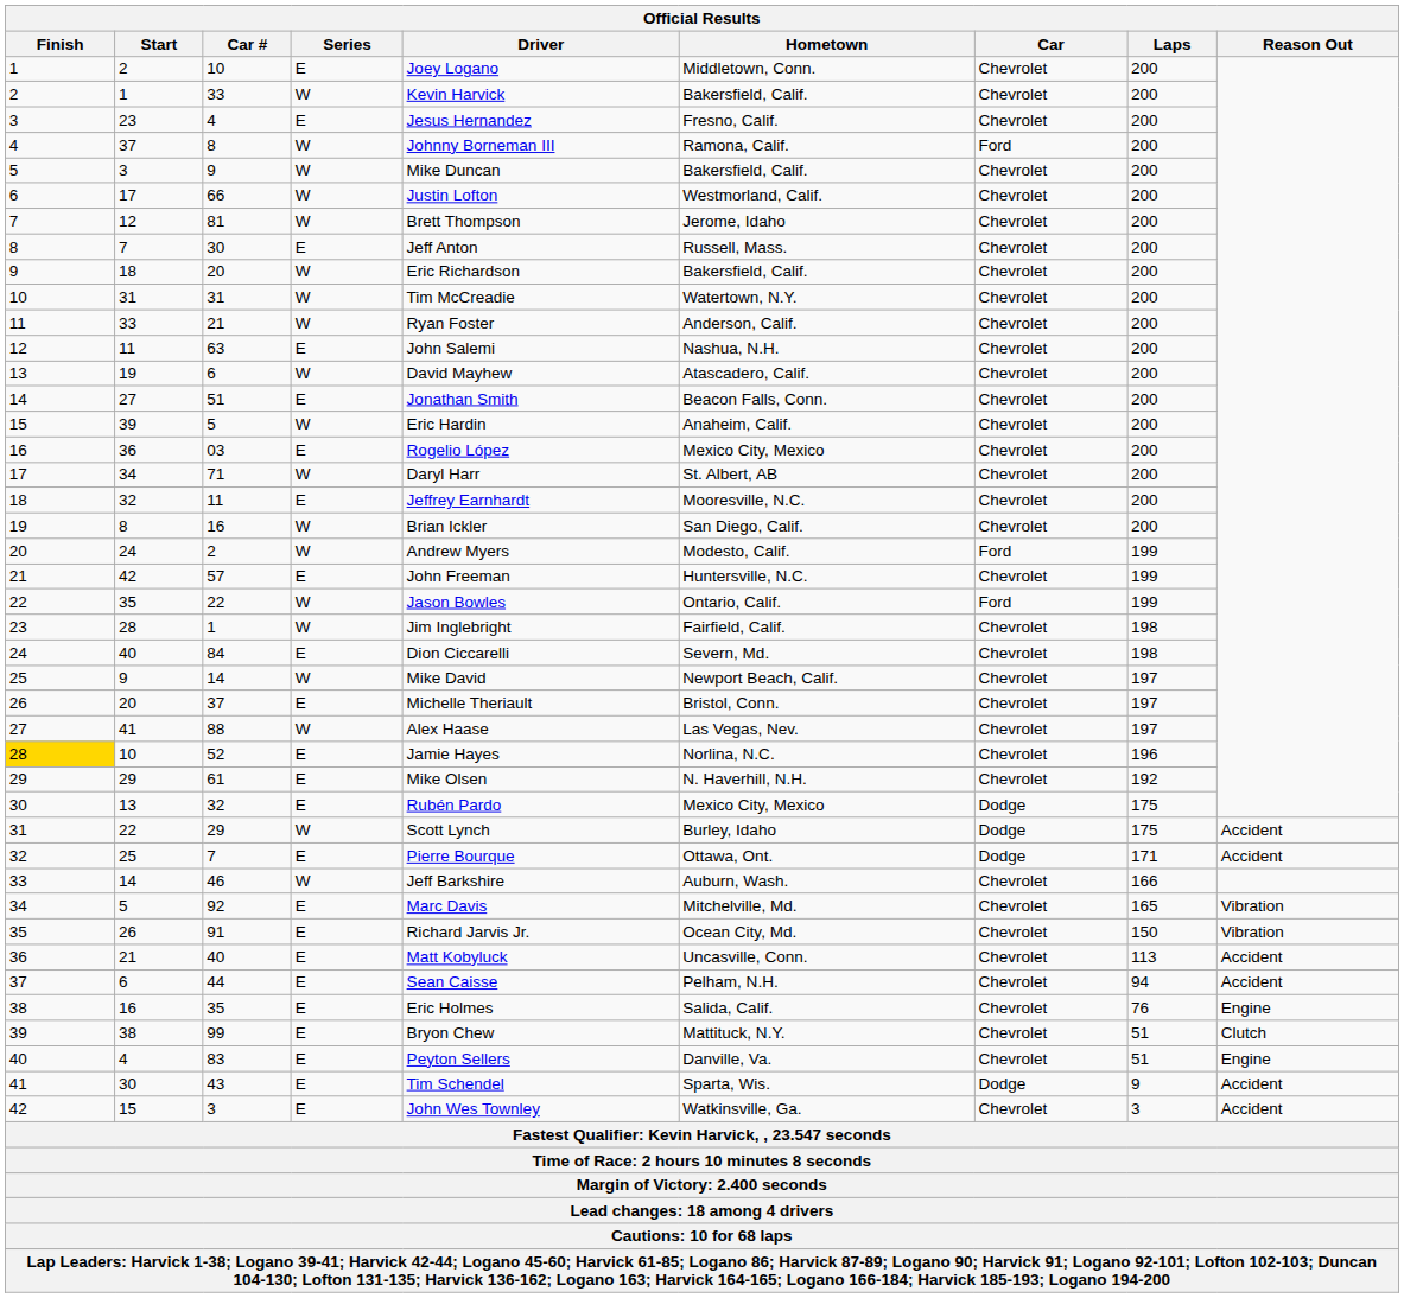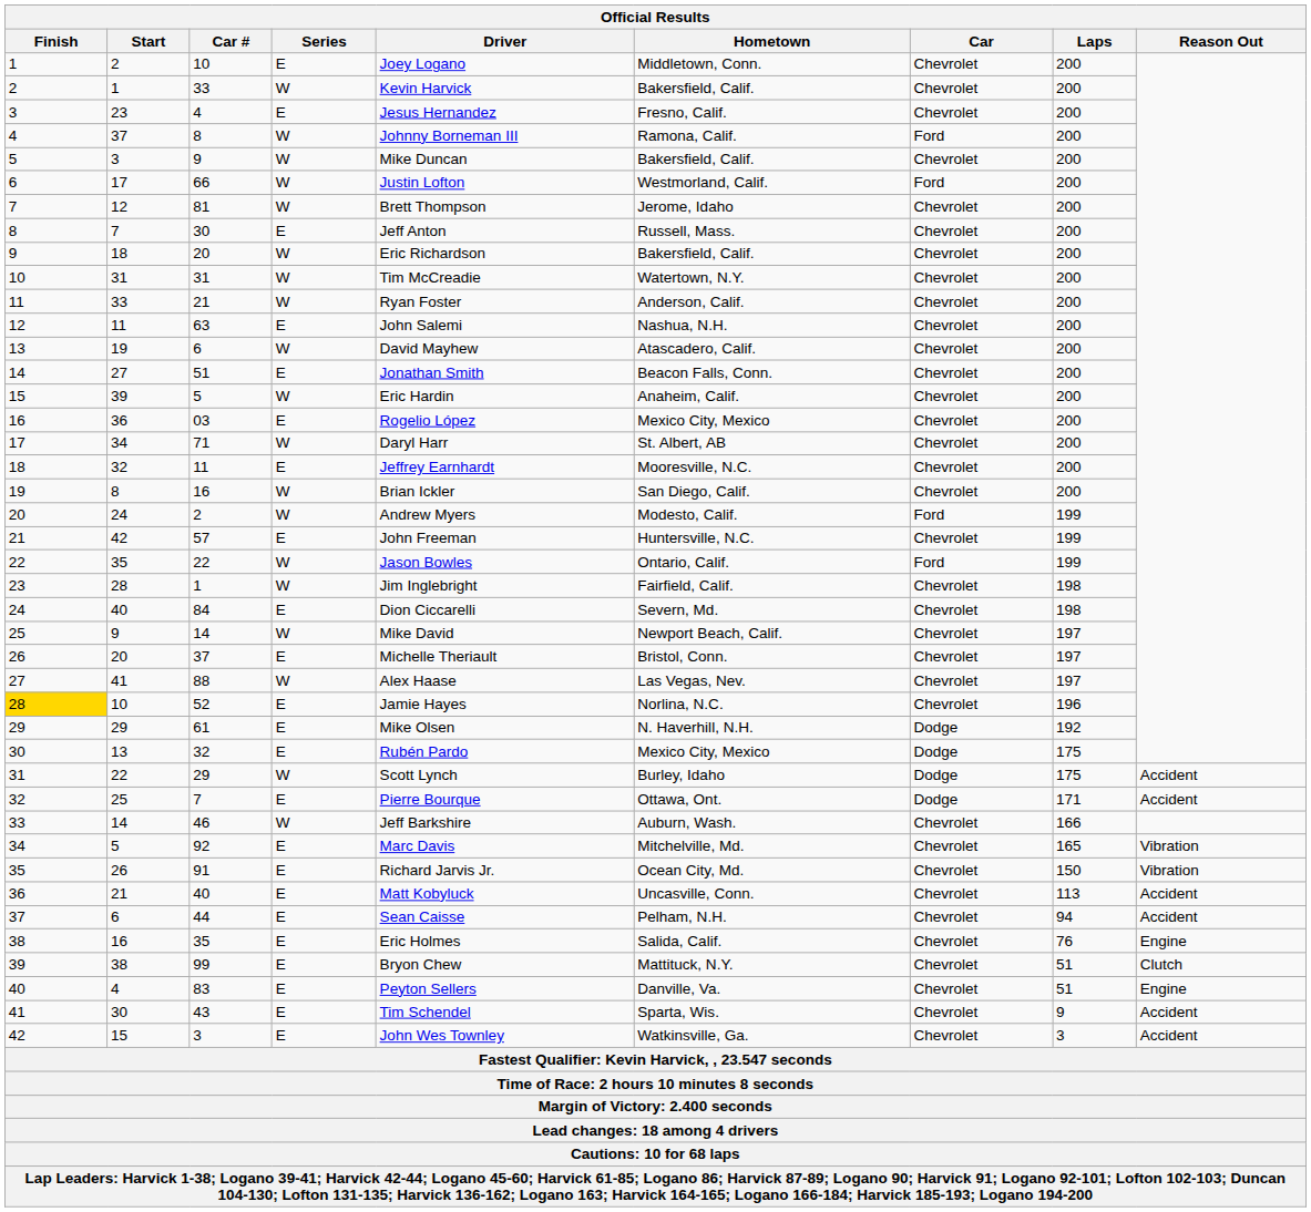row 8 | Car: Chevrolet -> Ford
row 31 | Car: Chevrolet -> Dodge
row 43 | Car: Dodge -> Chevrolet
